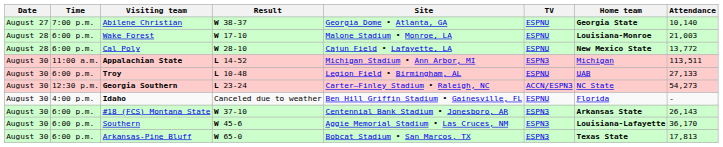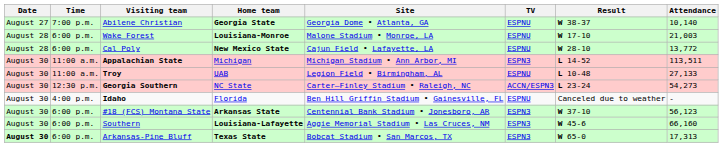columns swapped: Home team <-> Result
Troy | Time: 6:00 p.m. -> 11:00 a.m.
#18 (FCS) Montana State | Attendance: 26,143 -> 56,123
Southern | Attendance: 36,170 -> 66,160
Arkansas-Pine Bluff | Date: normal -> bold
Arkansas-Pine Bluff | Attendance: 17,813 -> 17,313
